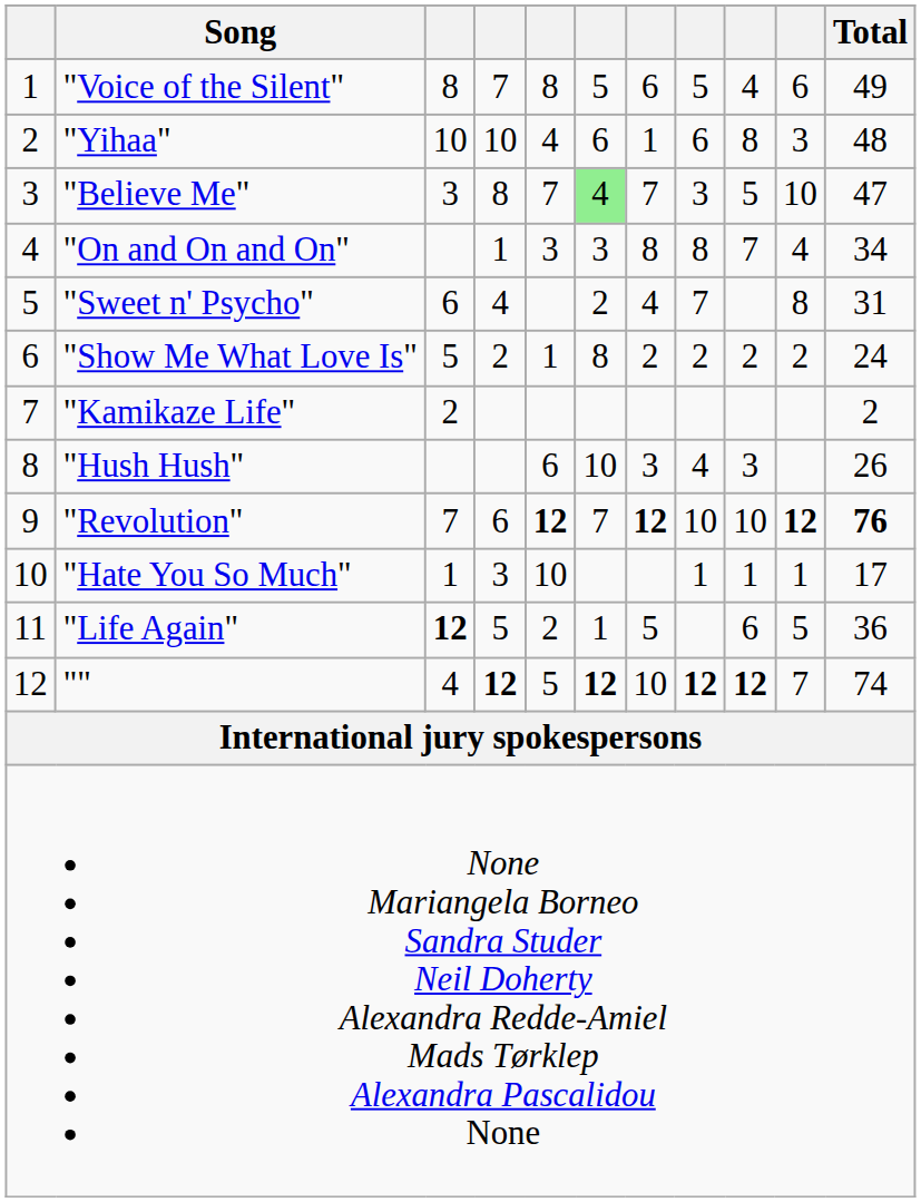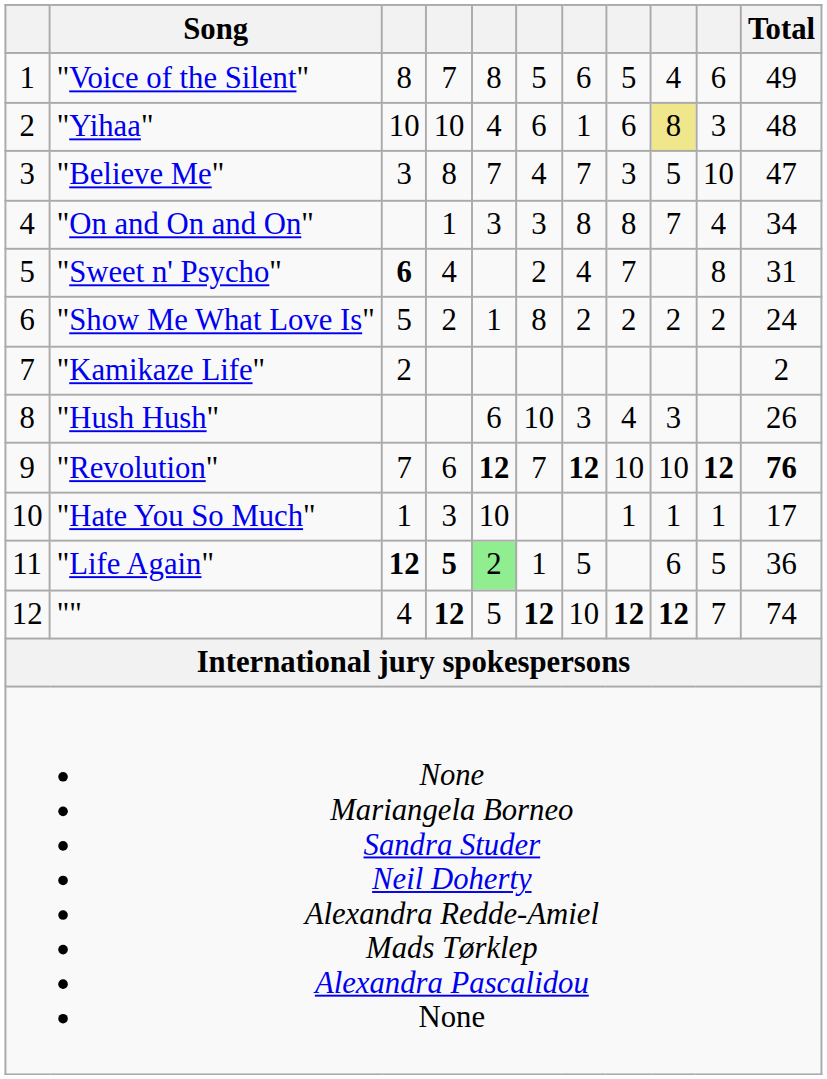"Yihaa" | column 9: no background -> khaki background
"Believe Me" | column 6: lightgreen background -> no background
"Sweet n' Psycho" | column 3: normal -> bold
"Life Again" | column 4: normal -> bold
"Life Again" | column 5: no background -> lightgreen background
